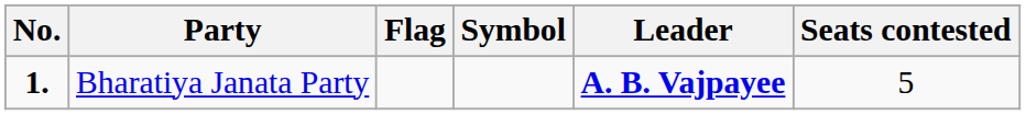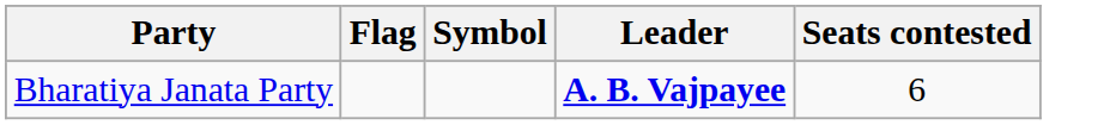- column: No. | 1.
Bharatiya Janata Party | Seats contested: 5 -> 6
